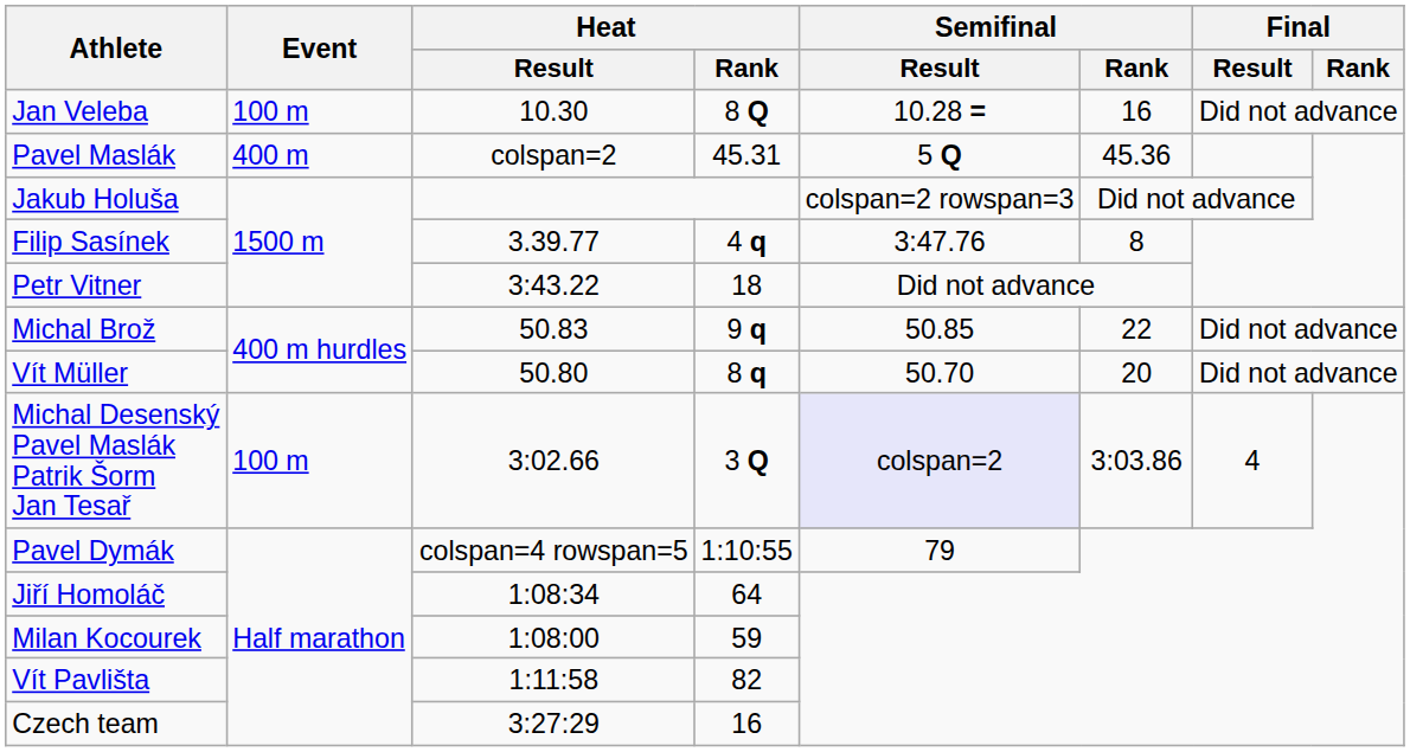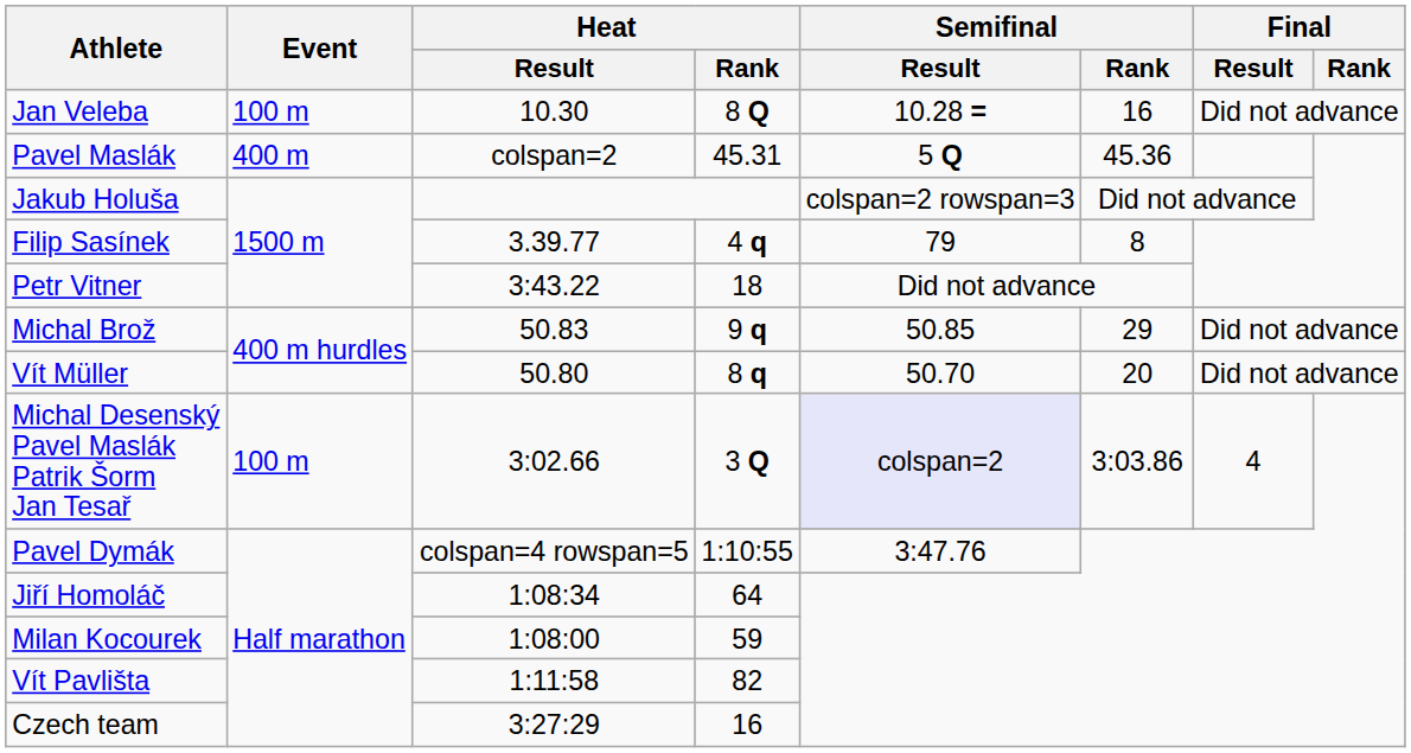Filip Sasínek | Semifinal / Result: 3:47.76 -> 79
Michal Brož | Semifinal / Rank: 22 -> 29
Pavel Dymák | Semifinal / Result: 79 -> 3:47.76
